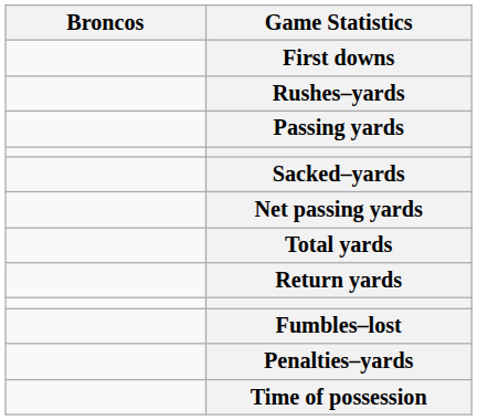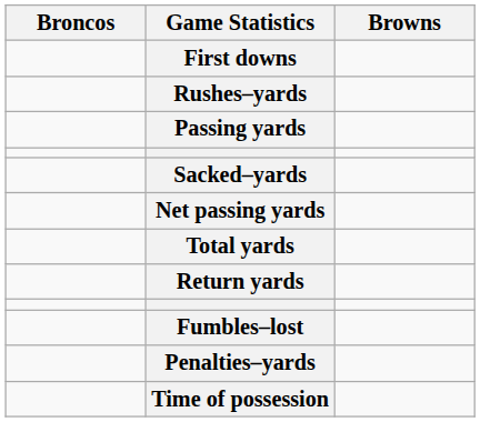+ column: Browns
